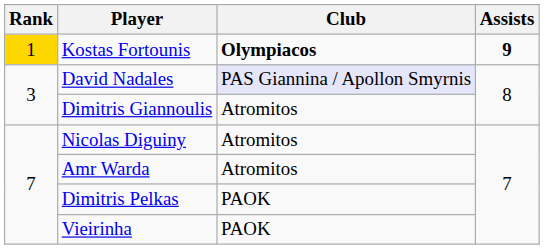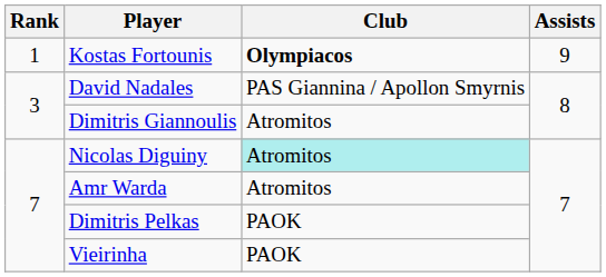Kostas Fortounis | Rank: gold background -> no background
Kostas Fortounis | Assists: bold -> normal
David Nadales | Club: lavender background -> no background
Nicolas Diguiny | Club: no background -> paleturquoise background
